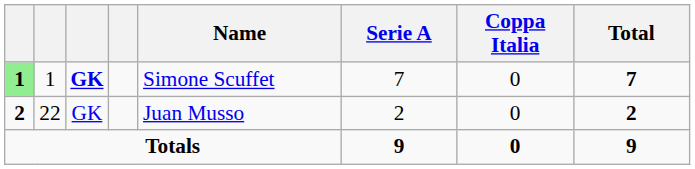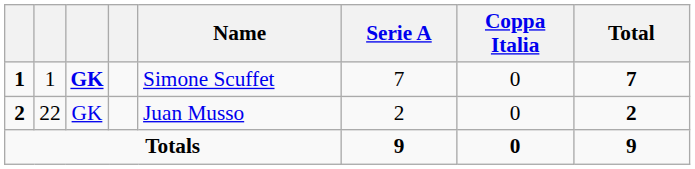row 2 | column 1: lightgreen background -> no background
